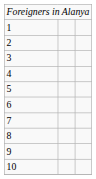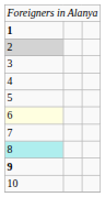1 | column 1: normal -> bold
2 | column 1: no background -> lightgrey background
6 | column 1: no background -> lightyellow background
8 | column 1: no background -> paleturquoise background
9 | column 1: normal -> bold
